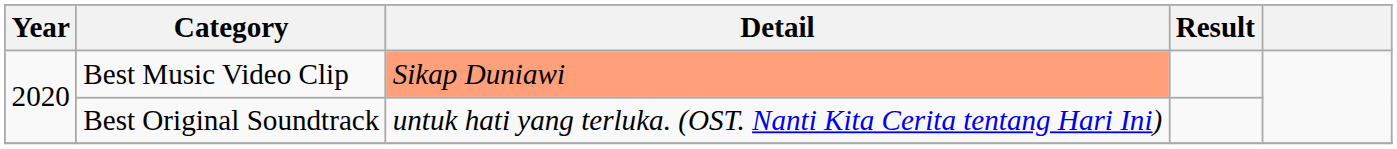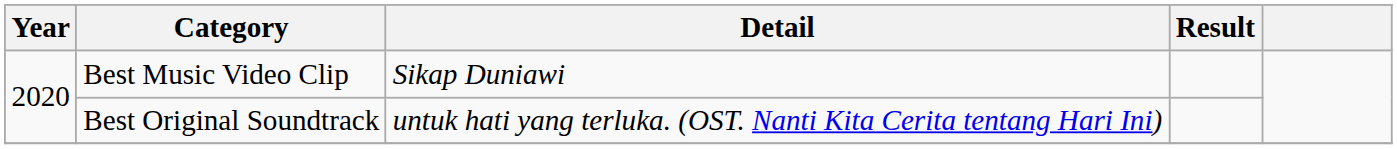Best Music Video Clip | Detail: lightsalmon background -> no background
